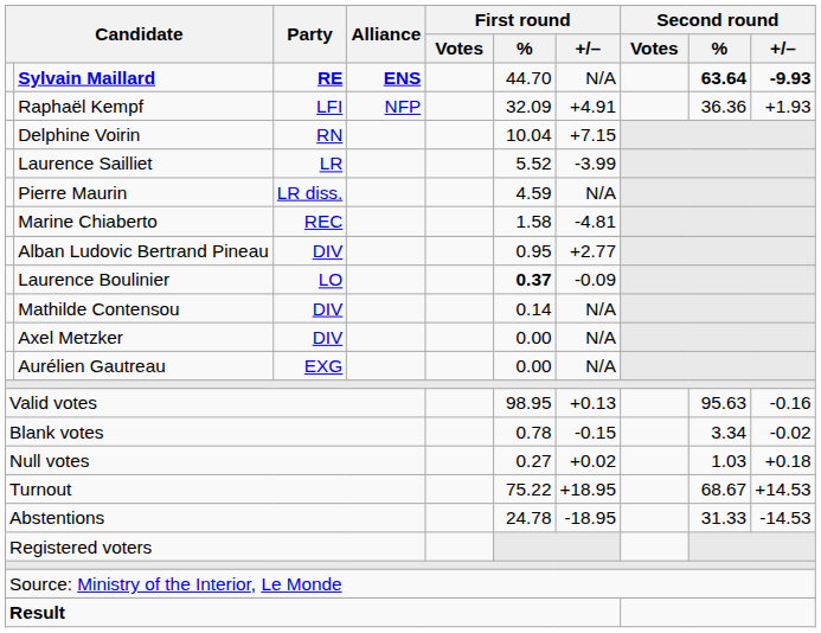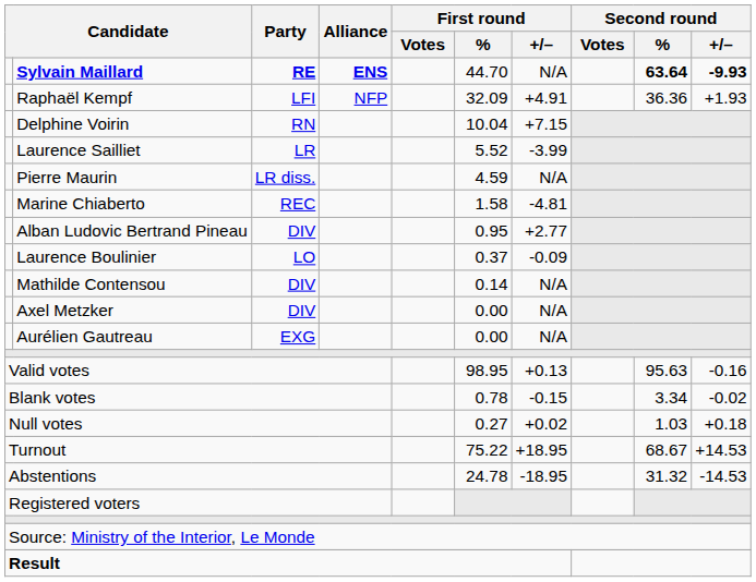Laurence Boulinier | First round / %: bold -> normal
Abstentions | Second round / %: 31.33 -> 31.32
